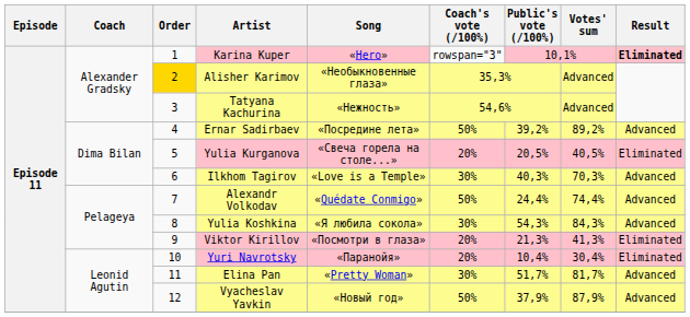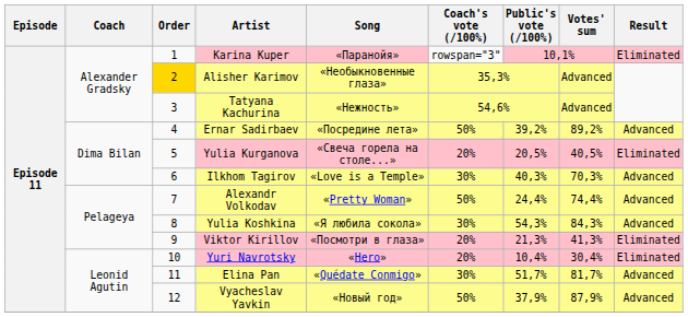Karina Kuper | Song: «Hero» -> «Паранойя»
Karina Kuper | Result: bold -> normal
Alexandr Volkodav | Song: «Quédate Conmigo» -> «Pretty Woman»
Yuri Navrotsky | Song: «Паранойя» -> «Hero»
Elina Pan | Song: «Pretty Woman» -> «Quédate Conmigo»
